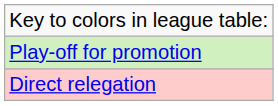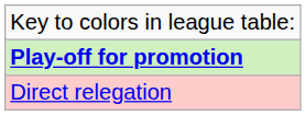row 2 | column 1: normal -> bold
